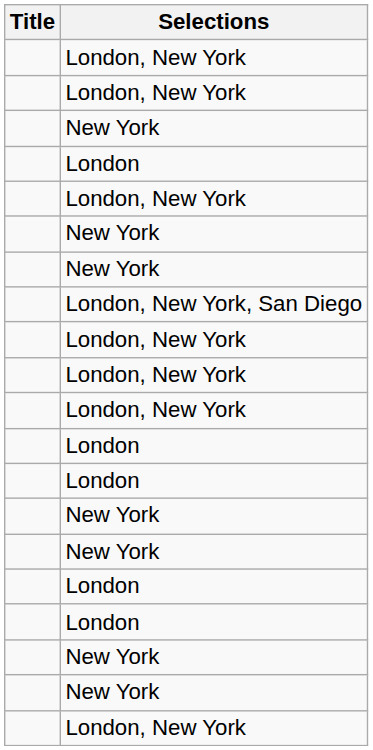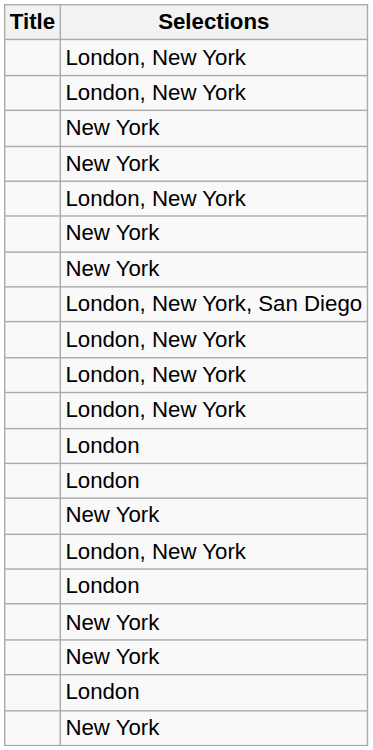row 5 | Selections: London -> New York
row 16 | Selections: New York -> London, New York
row 18 | Selections: London -> New York
row 20 | Selections: New York -> London
row 21 | Selections: London, New York -> New York
